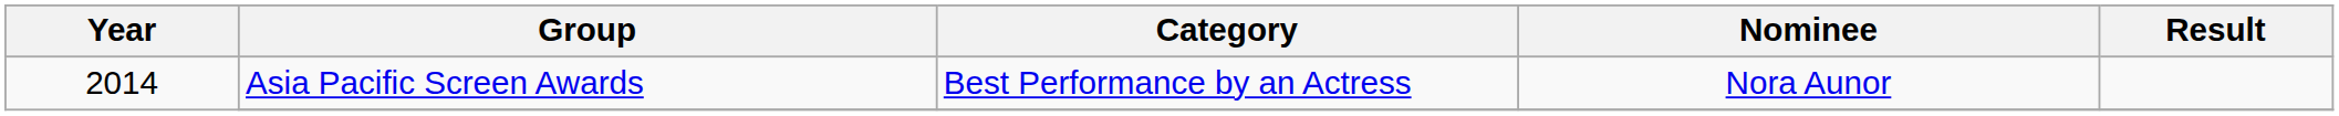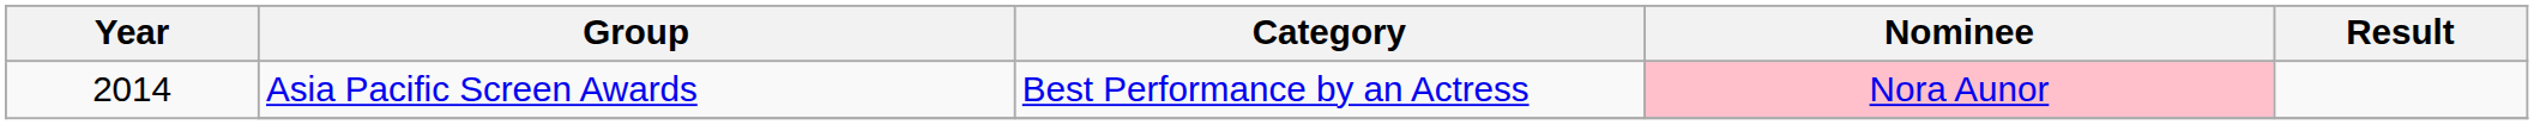Asia Pacific Screen Awards | Nominee: no background -> pink background
